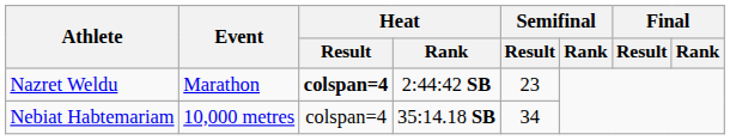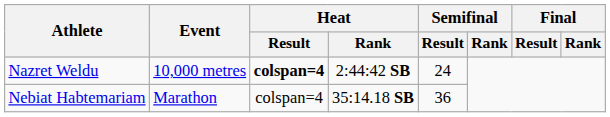Nazret Weldu | Event: Marathon -> 10,000 metres
Nazret Weldu | Semifinal / Result: 23 -> 24
Nebiat Habtemariam | Event: 10,000 metres -> Marathon
Nebiat Habtemariam | Semifinal / Result: 34 -> 36
